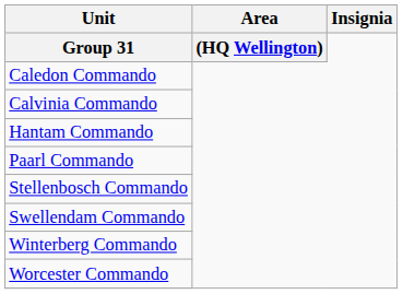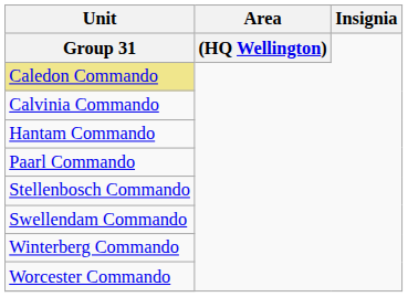Caledon Commando | Unit / Group 31: no background -> khaki background
